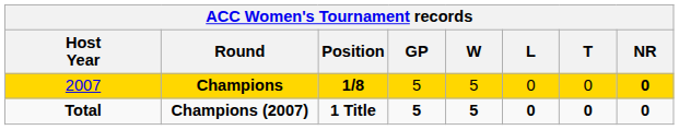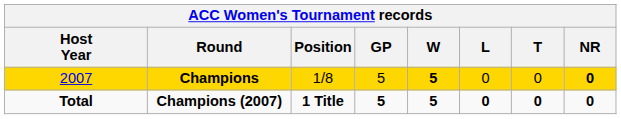2007 | Position: bold -> normal
2007 | W: normal -> bold
